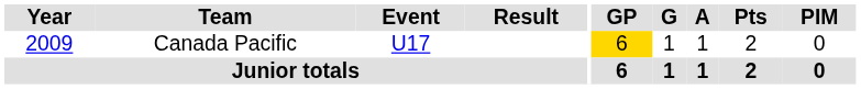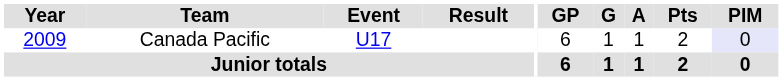Canada Pacific | GP: gold background -> no background
Canada Pacific | PIM: no background -> lavender background
